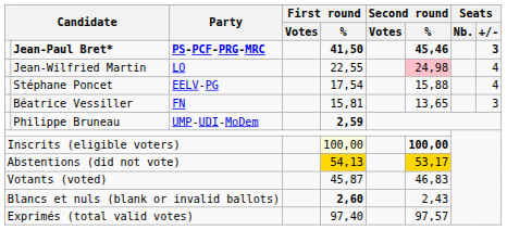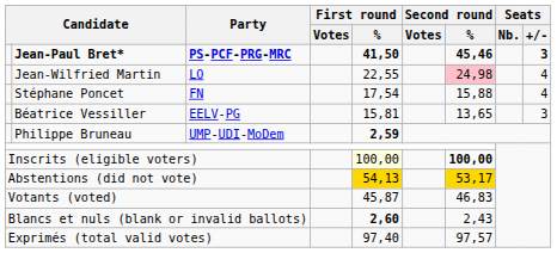Stéphane Poncet | Party: EELV-PG -> FN
Béatrice Vessiller | Party: FN -> EELV-PG
